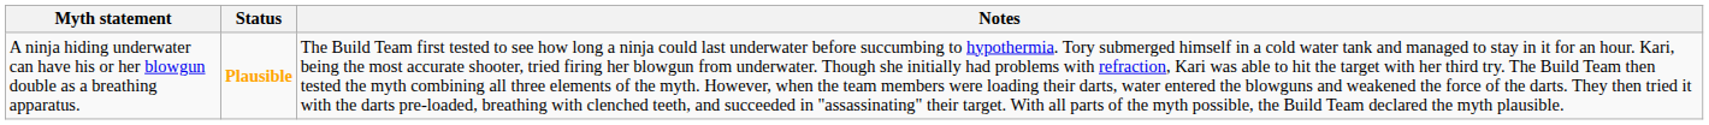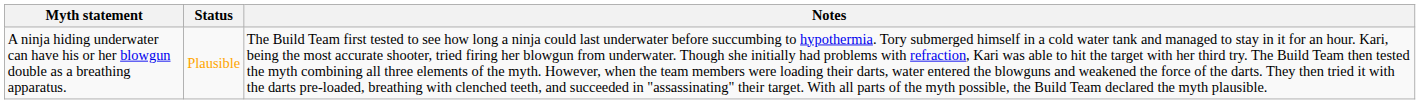row 2 | Status: bold -> normal
